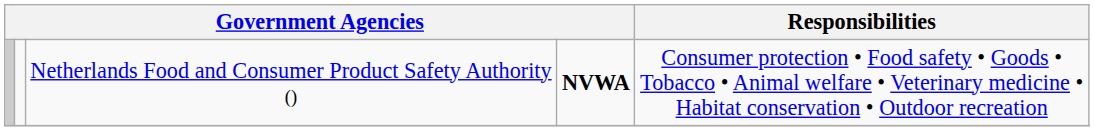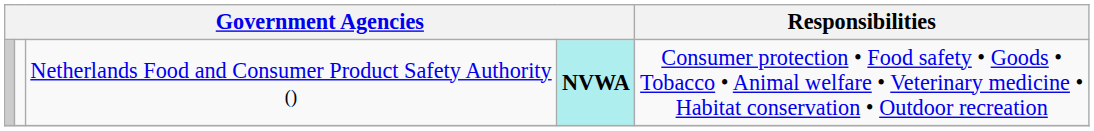Netherlands Food and Consumer Product Safety Authority () | column 4: no background -> paleturquoise background
